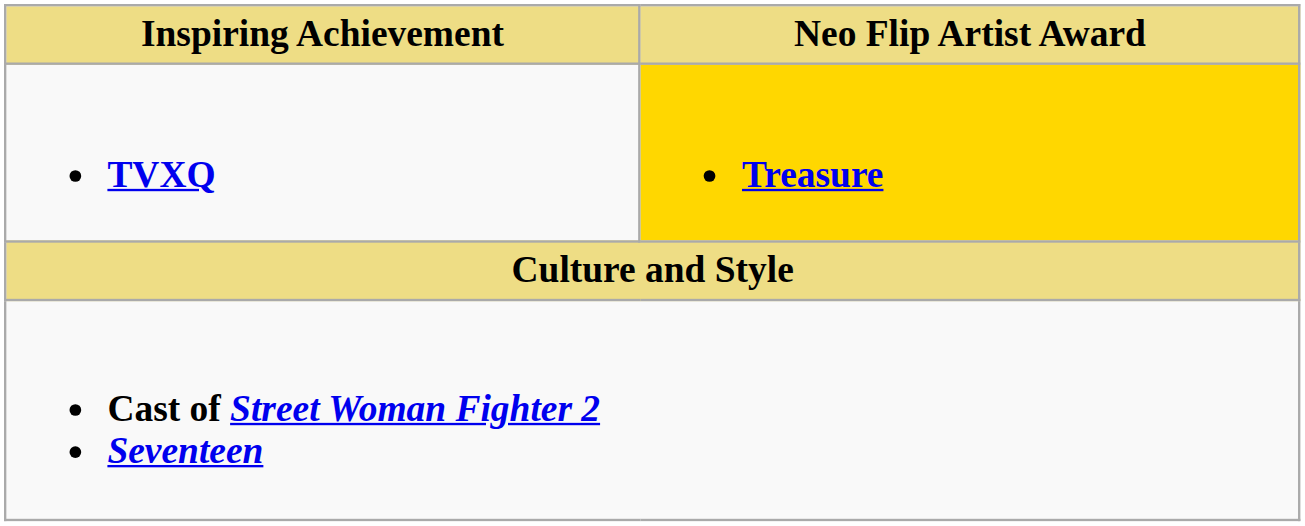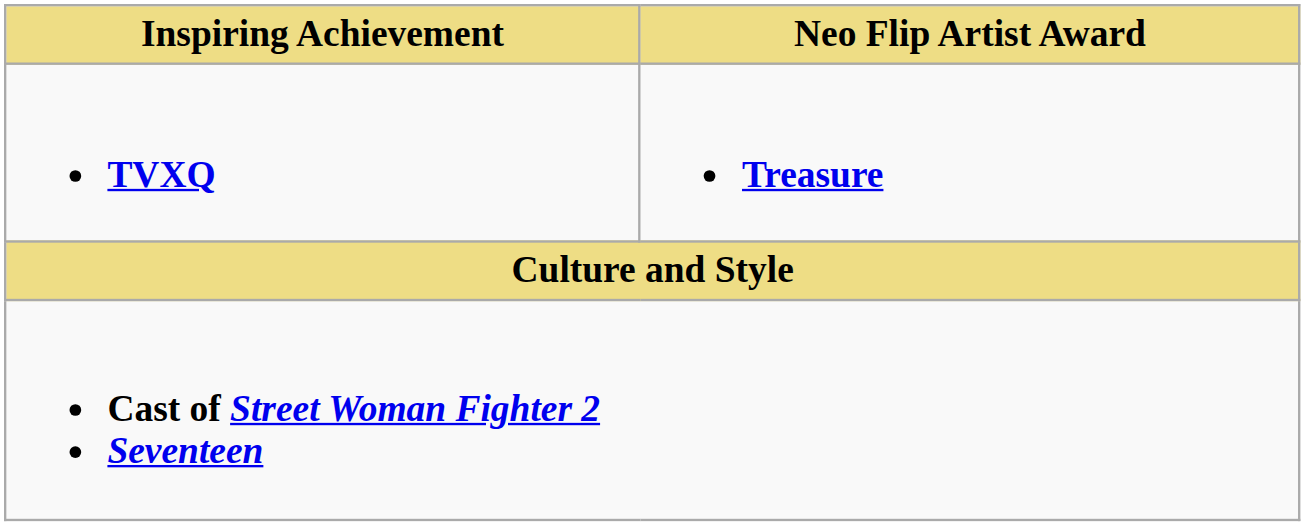TVXQ | Neo Flip Artist Award: gold background -> no background
